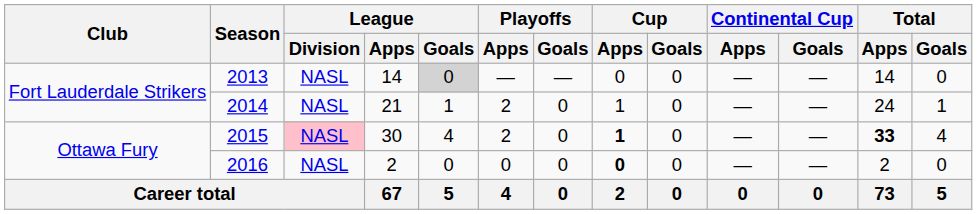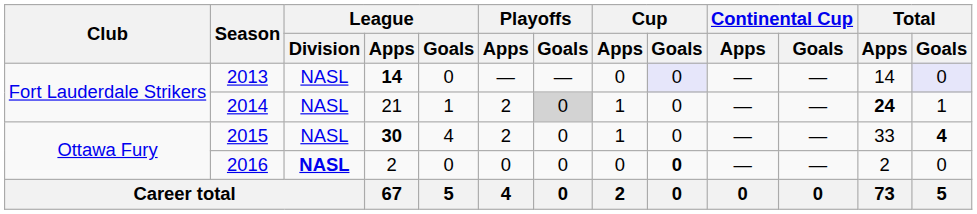2013 | League / Apps: normal -> bold
2013 | League / Goals: lightgrey background -> no background
2013 | Cup / Goals: no background -> lavender background
2013 | Total / Goals: no background -> lavender background
2014 | Playoffs / Goals: no background -> lightgrey background
2014 | Total / Apps: normal -> bold
2015 | League / Division: pink background -> no background
2015 | League / Apps: normal -> bold
2015 | Cup / Apps: bold -> normal
2015 | Total / Apps: bold -> normal
2015 | Total / Goals: normal -> bold
2016 | League / Division: normal -> bold
2016 | Cup / Apps: bold -> normal
2016 | Cup / Goals: normal -> bold
